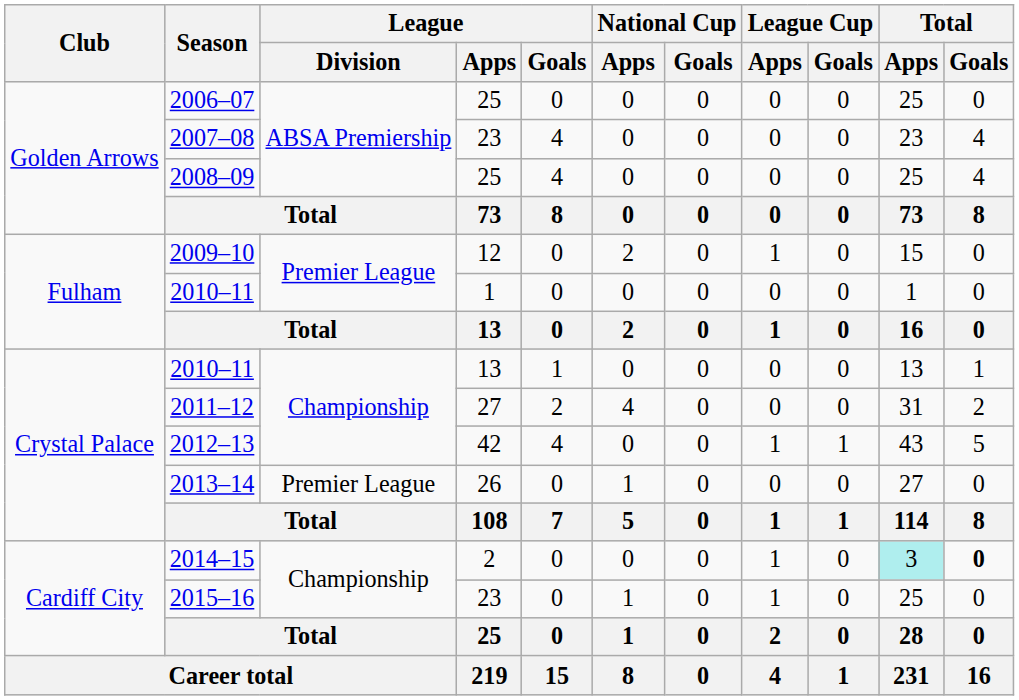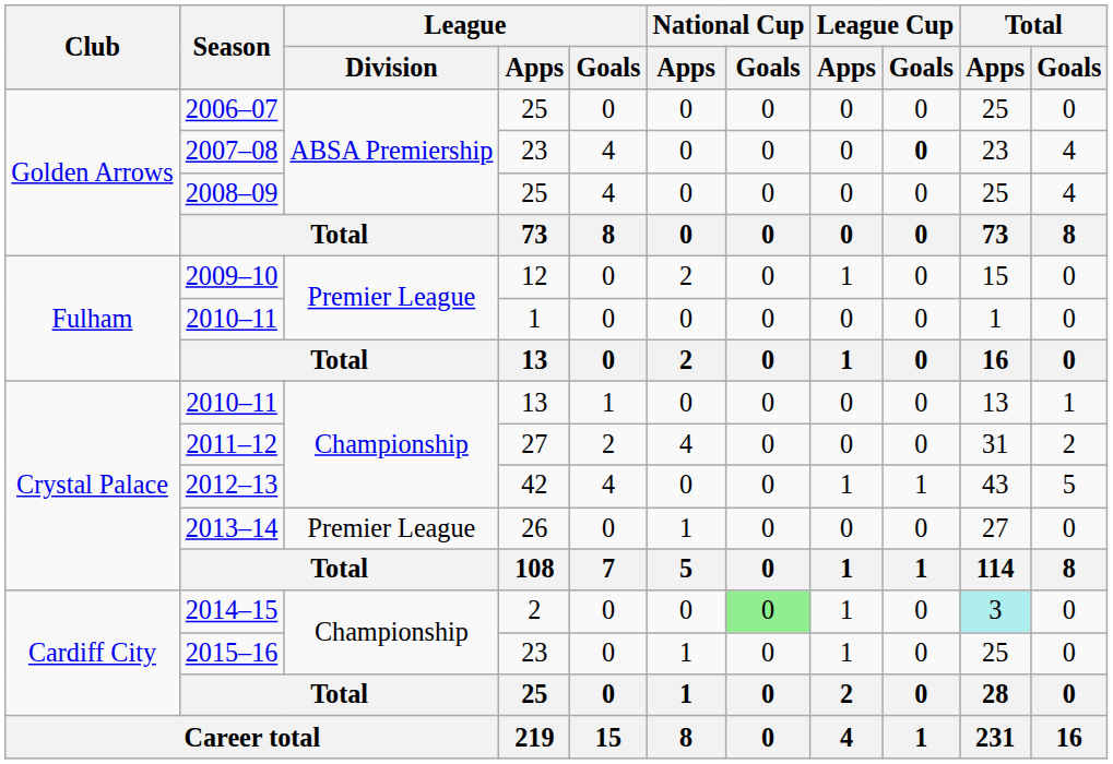2007–08 | League Cup / Goals: normal -> bold
2014–15 | National Cup / Goals: no background -> lightgreen background
2014–15 | Total / Goals: bold -> normal
